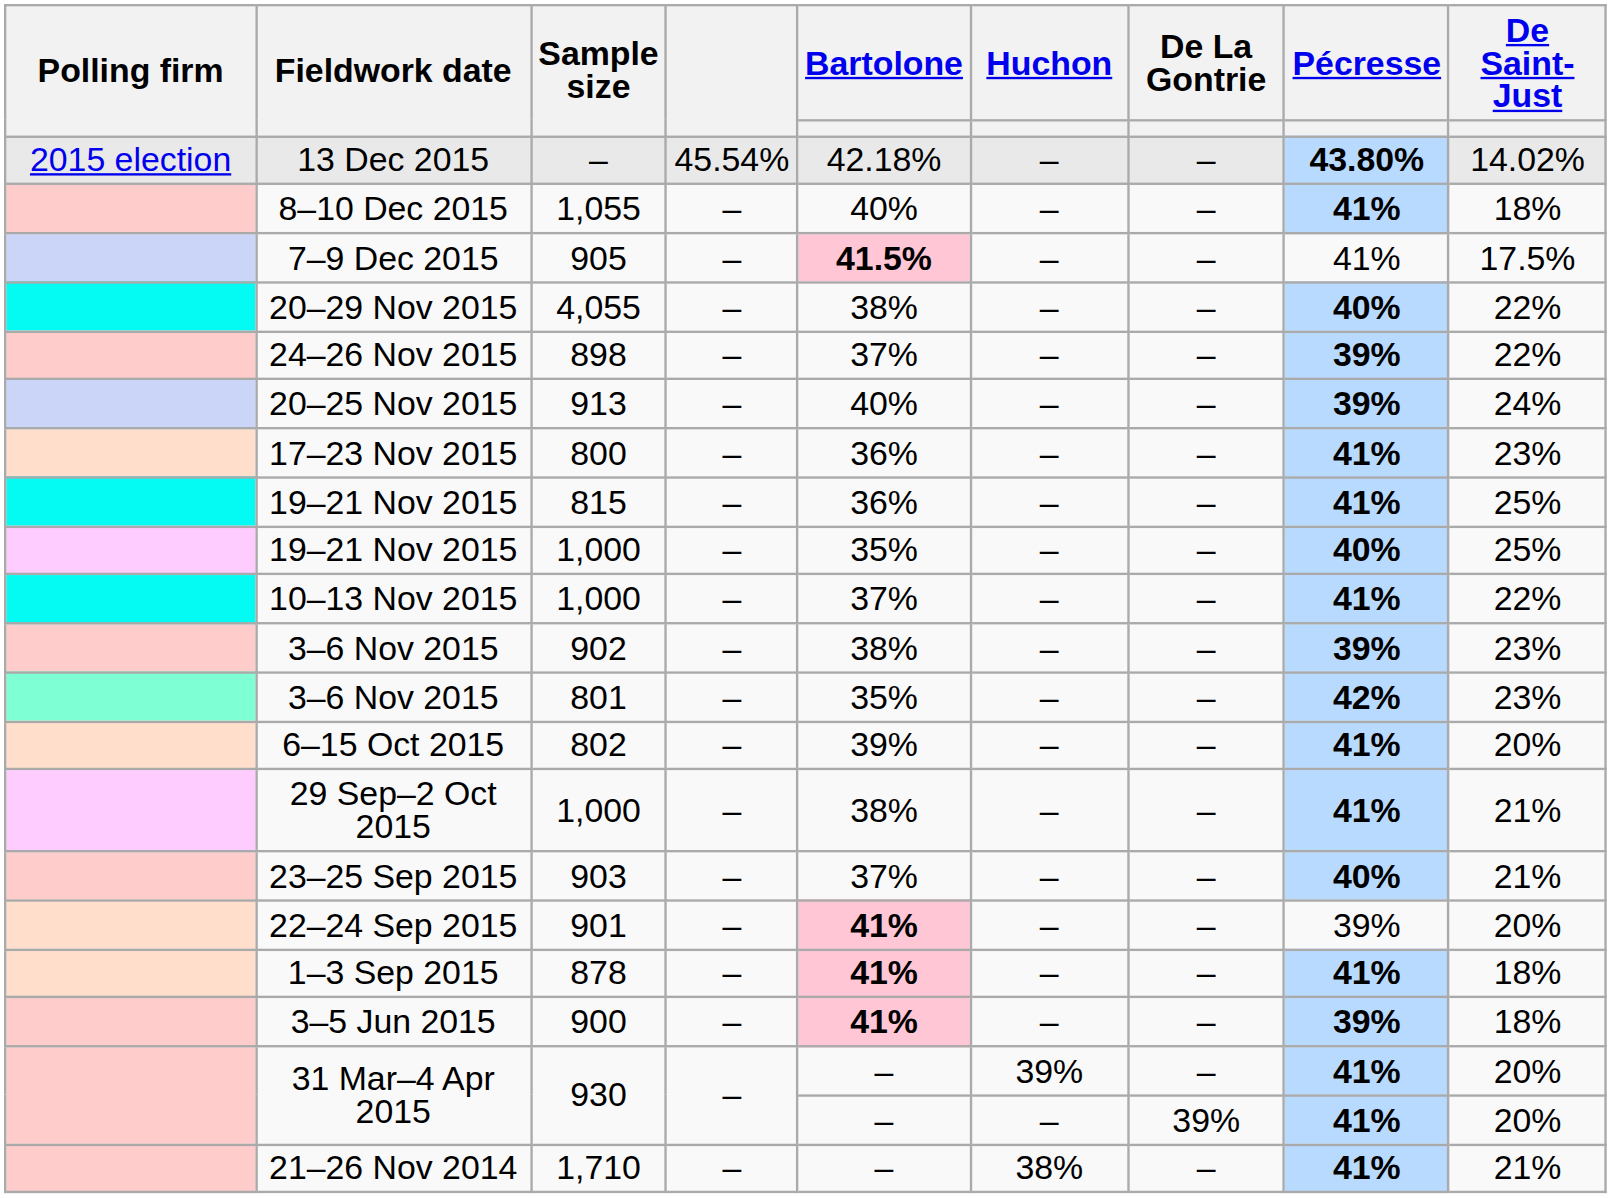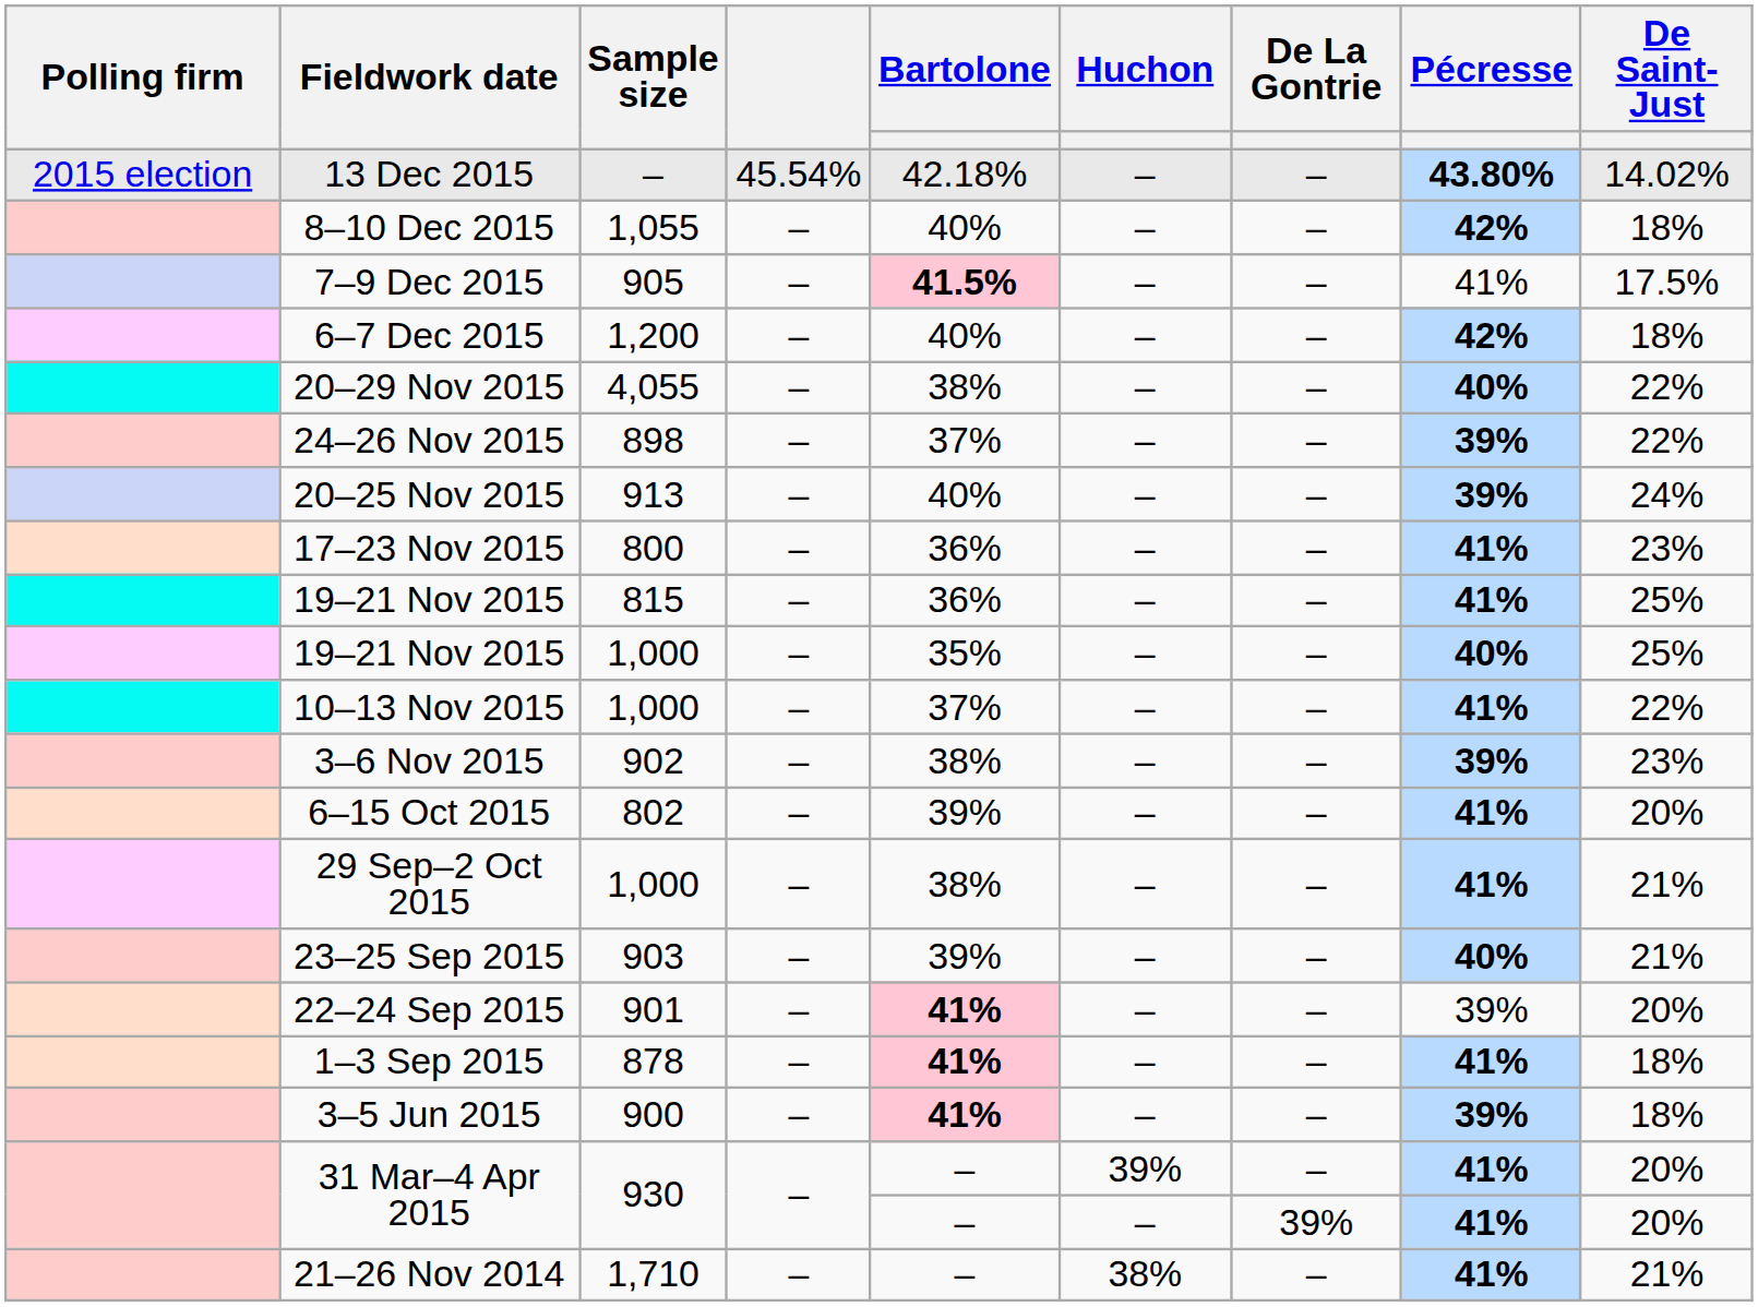8–10 Dec 2015 | Pécresse: 41% -> 42%
+ row: 6–7 Dec 2015 | 1,200 | – | 40% | – | – | 42% | 18%
- row: 3–6 Nov 2015 | 801 | – | 35% | – | – | 42% | 23%
23–25 Sep 2015 | Bartolone: 37% -> 39%
